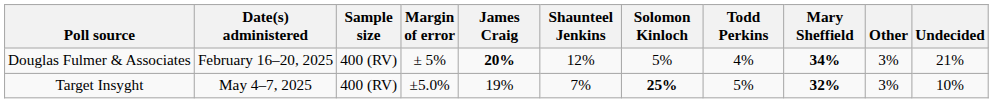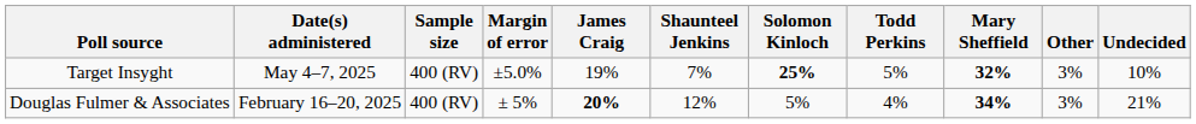rows swapped: Target Insyght <-> Douglas Fulmer & Associates
